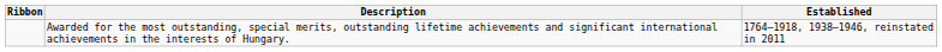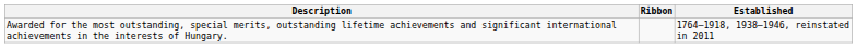columns swapped: Ribbon <-> Description
